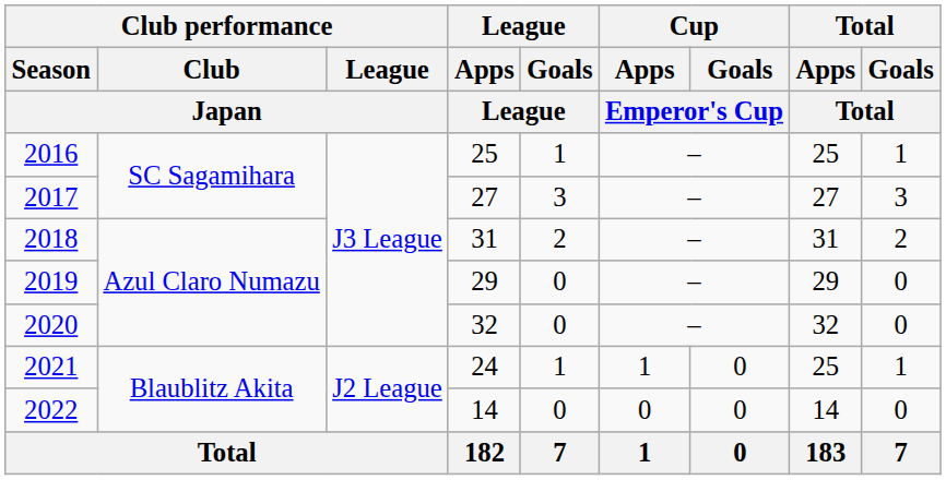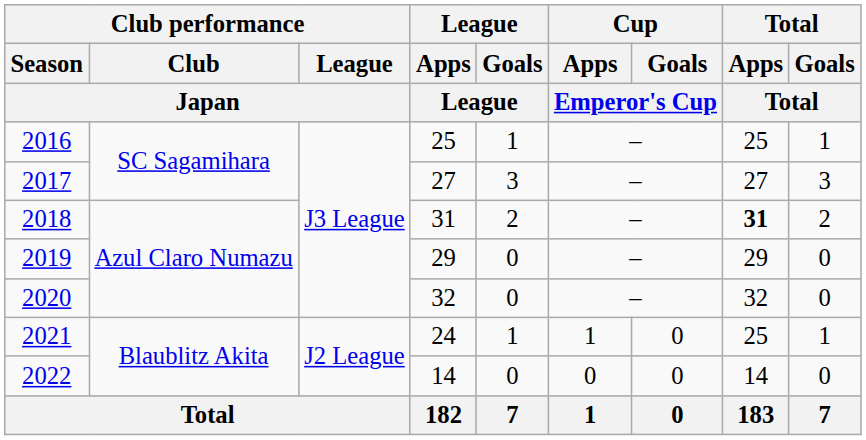2018 | Total / Apps / Total: normal -> bold
